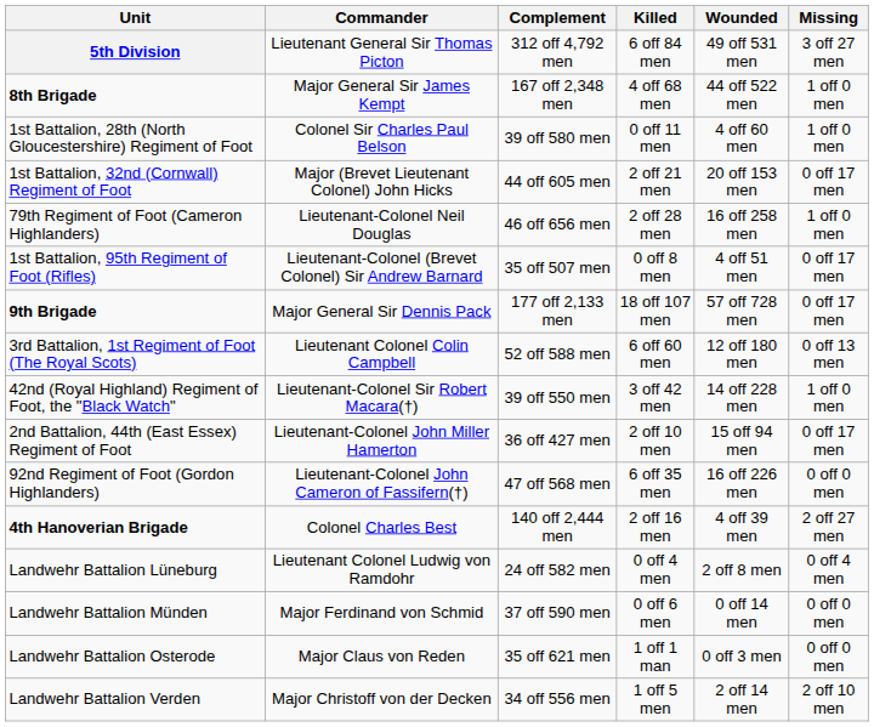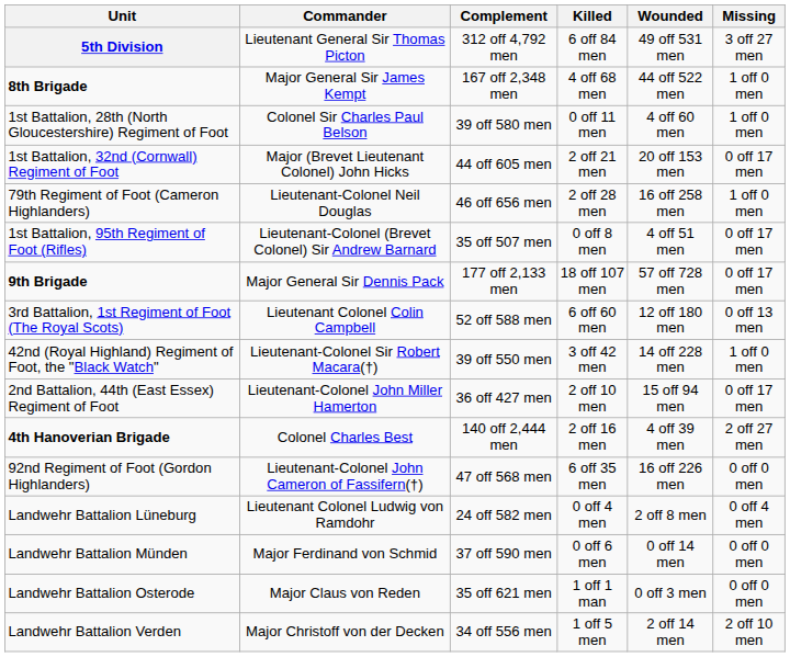rows swapped: 92nd Regiment of Foot (Gordon Highlanders) <-> 4th Hanoverian Brigade
